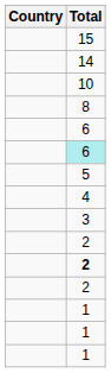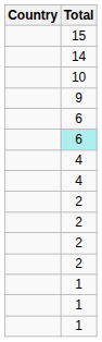row 5 | Total: 8 -> 9
row 8 | Total: 5 -> 4
row 10 | Total: 3 -> 2
row 12 | Total: bold -> normal
